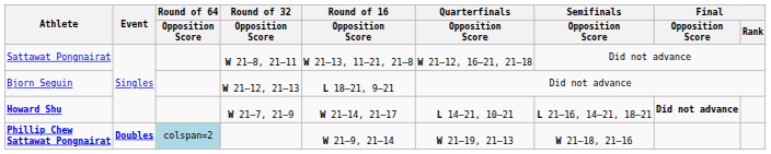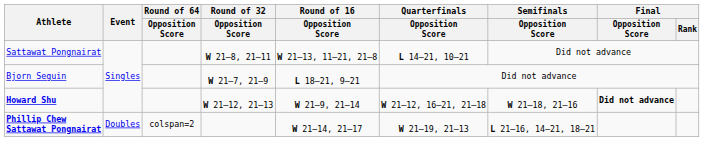Sattawat Pongnairat | Quarterfinals / Opposition Score: W 21–12, 16–21, 21–18 -> L 14–21, 10–21
Bjorn Seguin | Round of 32 / Opposition Score: W 21–12, 21–13 -> W 21–7, 21–9
Howard Shu | Round of 32 / Opposition Score: W 21–7, 21–9 -> W 21–12, 21–13
Howard Shu | Round of 16 / Opposition Score: W 21–14, 21–17 -> W 21–9, 21–14
Howard Shu | Quarterfinals / Opposition Score: L 14–21, 10–21 -> W 21–12, 16–21, 21–18
Howard Shu | Semifinals / Opposition Score: L 21–16, 14–21, 18–21 -> W 21–18, 21–16
Phillip Chew Sattawat Pongnairat | Event: bold -> normal
Phillip Chew Sattawat Pongnairat | Round of 64 / Opposition Score: lightblue background -> no background
Phillip Chew Sattawat Pongnairat | Round of 16 / Opposition Score: W 21–9, 21–14 -> W 21–14, 21–17
Phillip Chew Sattawat Pongnairat | Semifinals / Opposition Score: W 21–18, 21–16 -> L 21–16, 14–21, 18–21
